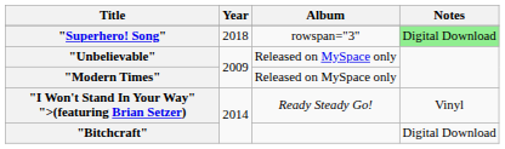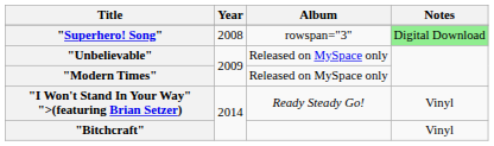"Superhero! Song" | Year: 2018 -> 2008
"Bitchcraft" | Notes: Digital Download -> Vinyl
